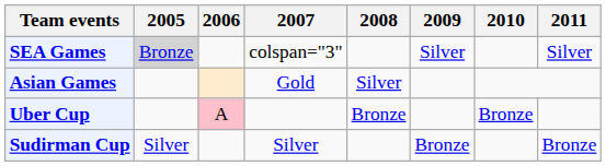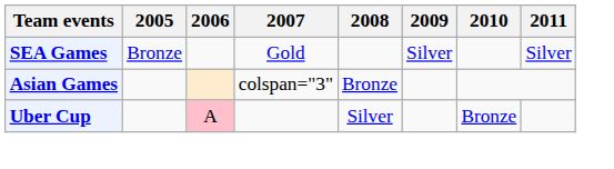SEA Games | 2005: lightgrey background -> no background
SEA Games | 2007: colspan="3" -> Gold
Asian Games | 2007: Gold -> colspan="3"
Asian Games | 2008: Silver -> Bronze
Uber Cup | 2008: Bronze -> Silver
- row: Sudirman Cup | Silver | Silver | Bronze | Bronze
